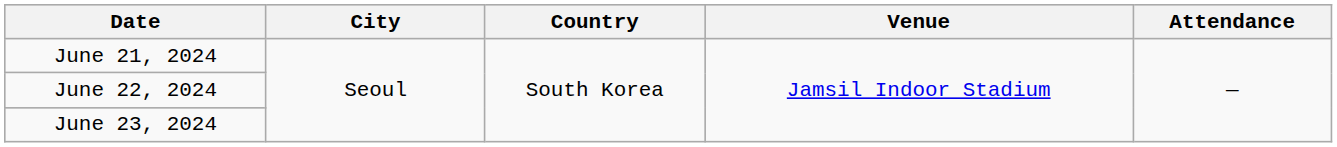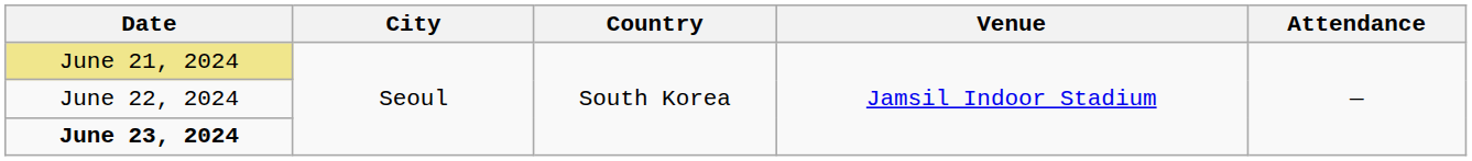June 21, 2024 | Date: no background -> khaki background
June 23, 2024 | Date: normal -> bold
